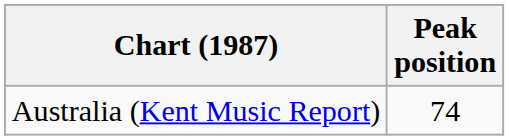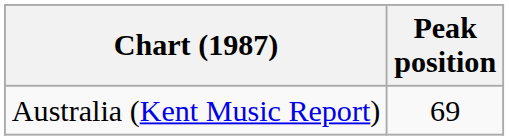Australia (Kent Music Report) | Peak position: 74 -> 69
